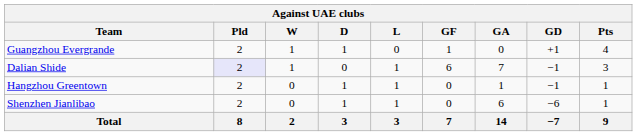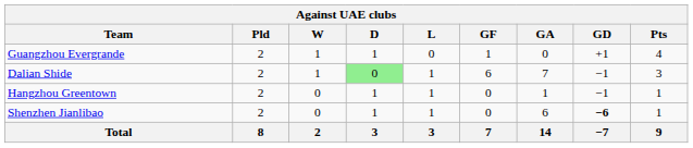Dalian Shide | Pld: lavender background -> no background
Dalian Shide | D: no background -> lightgreen background
Shenzhen Jianlibao | GD: normal -> bold
